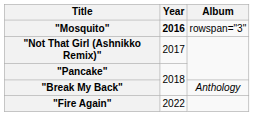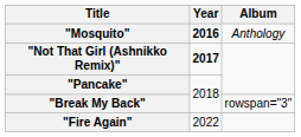"Mosquito" | Album: rowspan="3" -> Anthology
"Not That Girl (Ashnikko Remix)" | Year: normal -> bold
"Break My Back" | Album: Anthology -> rowspan="3"
